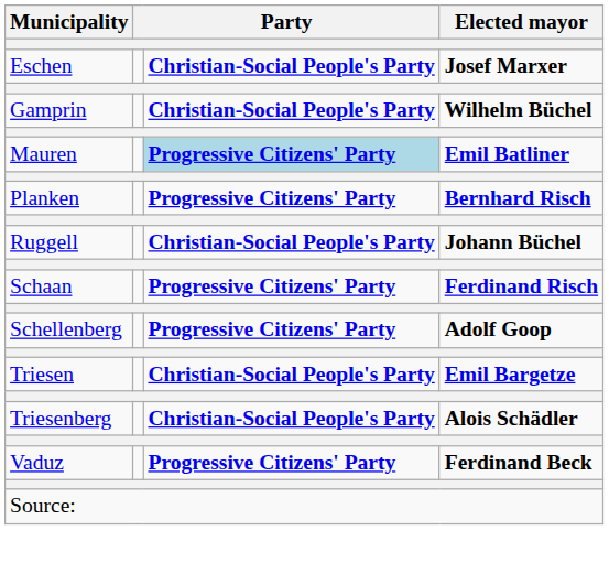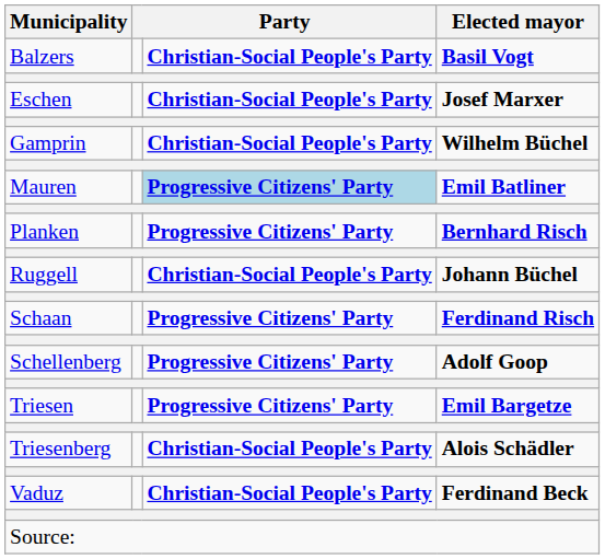+ row: Balzers | Christian-Social People's Party | Basil Vogt
Triesen | column 3: Christian-Social People's Party -> Progressive Citizens' Party
Vaduz | column 3: Progressive Citizens' Party -> Christian-Social People's Party
